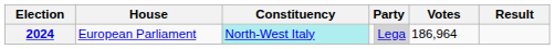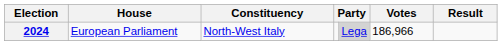2024 | Constituency: paleturquoise background -> no background
2024 | Votes: 186,964 -> 186,966
